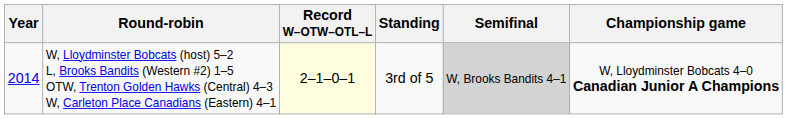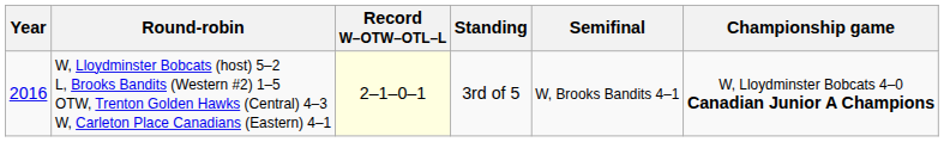row 2 | Year: 2014 -> 2016
row 2 | Semifinal: lightgrey background -> no background
